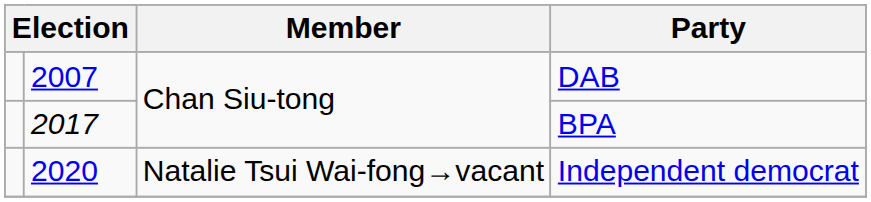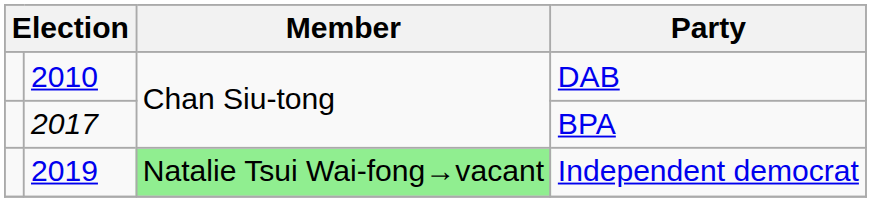DAB | column 2: 2007 -> 2010
Independent democrat | column 2: 2020 -> 2019
Independent democrat | Member: no background -> lightgreen background
